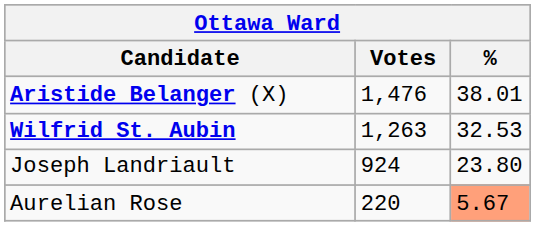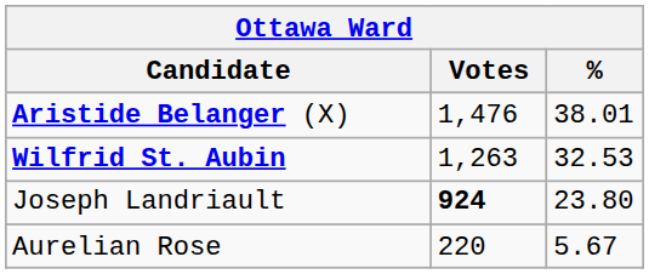Joseph Landriault | Votes: normal -> bold
Aurelian Rose | %: lightsalmon background -> no background
